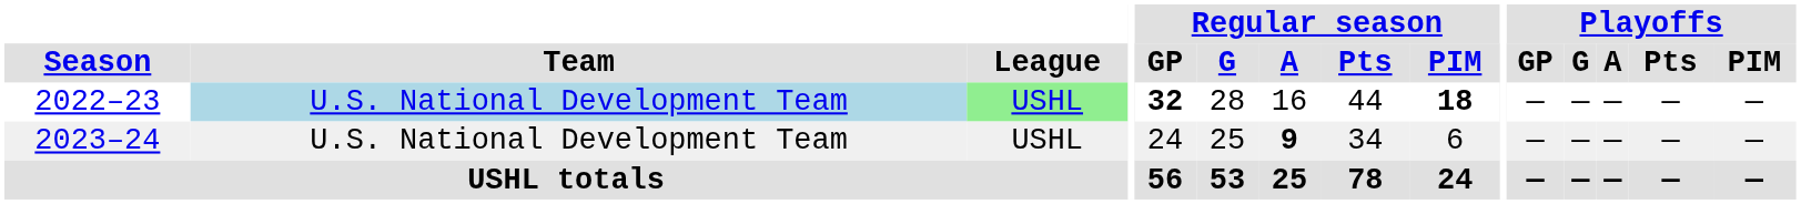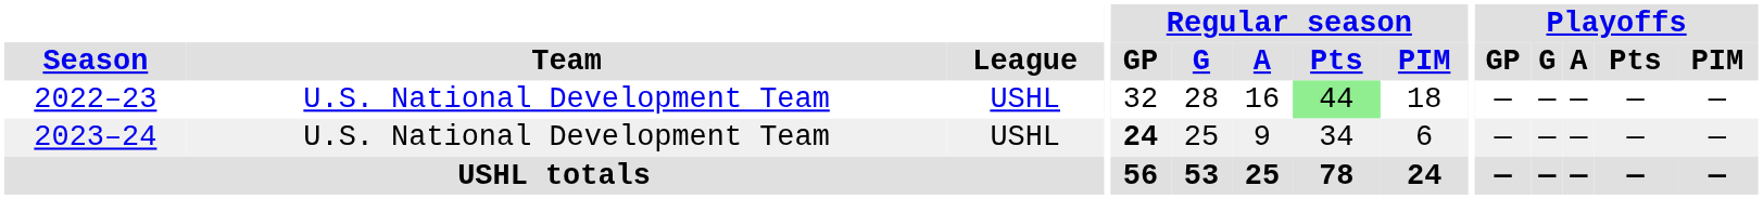2022–23 | Team: lightblue background -> no background
2022–23 | League: lightgreen background -> no background
2022–23 | Regular season / GP: bold -> normal
2022–23 | Regular season / Pts: no background -> lightgreen background
2022–23 | Regular season / PIM: bold -> normal
2023–24 | Regular season / GP: normal -> bold
2023–24 | Regular season / A: bold -> normal
